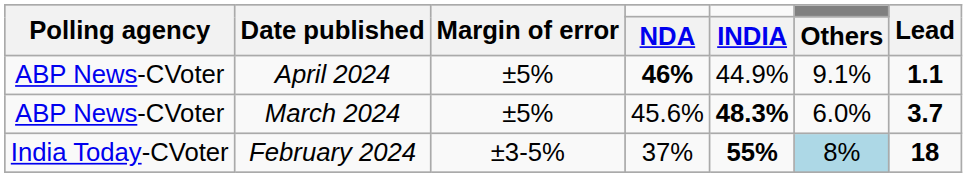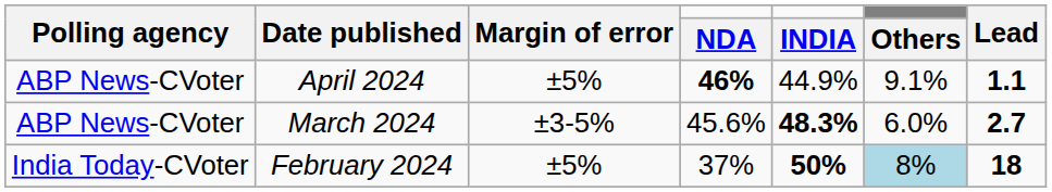March 2024 | Margin of error: ±5% -> ±3-5%
March 2024 | Lead: 3.7 -> 2.7
February 2024 | Margin of error: ±3-5% -> ±5%
February 2024 | INDIA: 55% -> 50%
